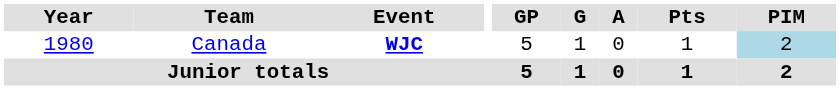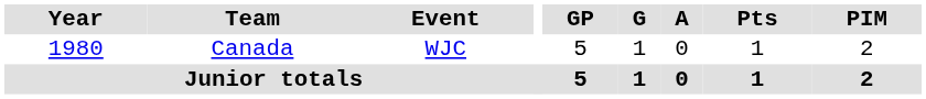Canada | Event: bold -> normal
Canada | PIM: lightblue background -> no background
